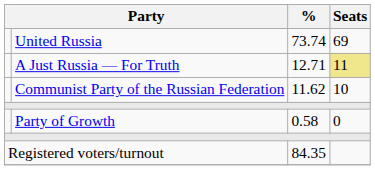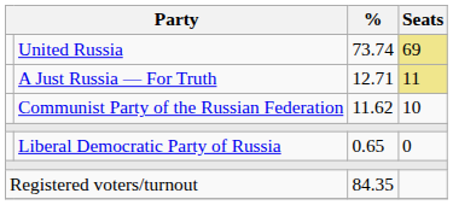United Russia | Seats: no background -> khaki background
+ row: Liberal Democratic Party of Russia | 0.65 | 0
- row: Party of Growth | 0.58 | 0
